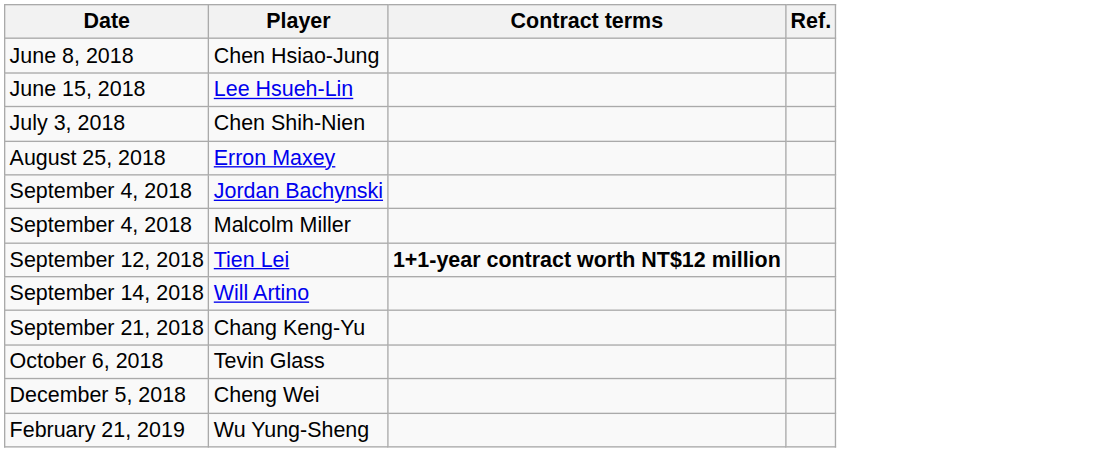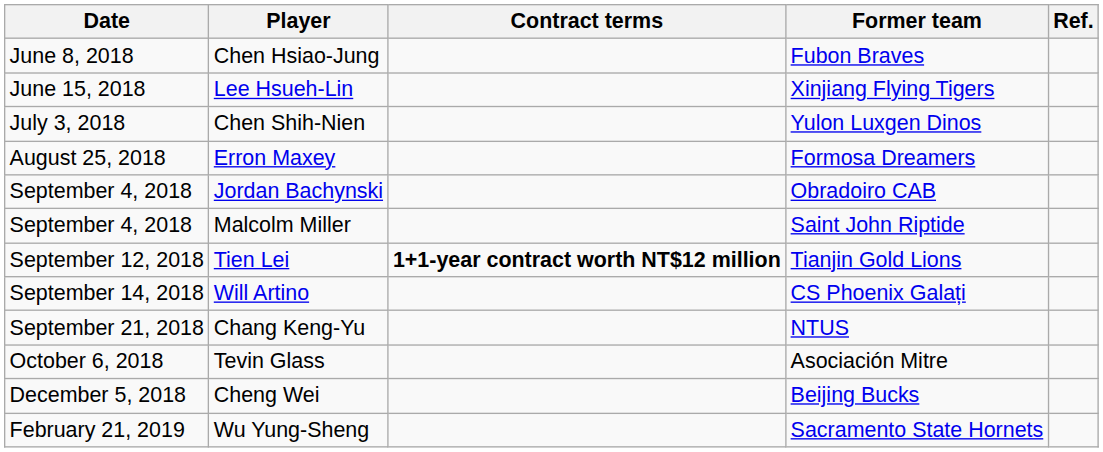+ column: Former team | Fubon Braves | Xinjiang Flying Tigers | Yulon Luxgen Dinos | Formosa Dreamers | Obradoiro CAB | Saint John Riptide | Tianjin Gold Lions | CS Phoenix Galați | NTUS | Asociación Mitre | Beijing Bucks | Sacramento State Hornets
